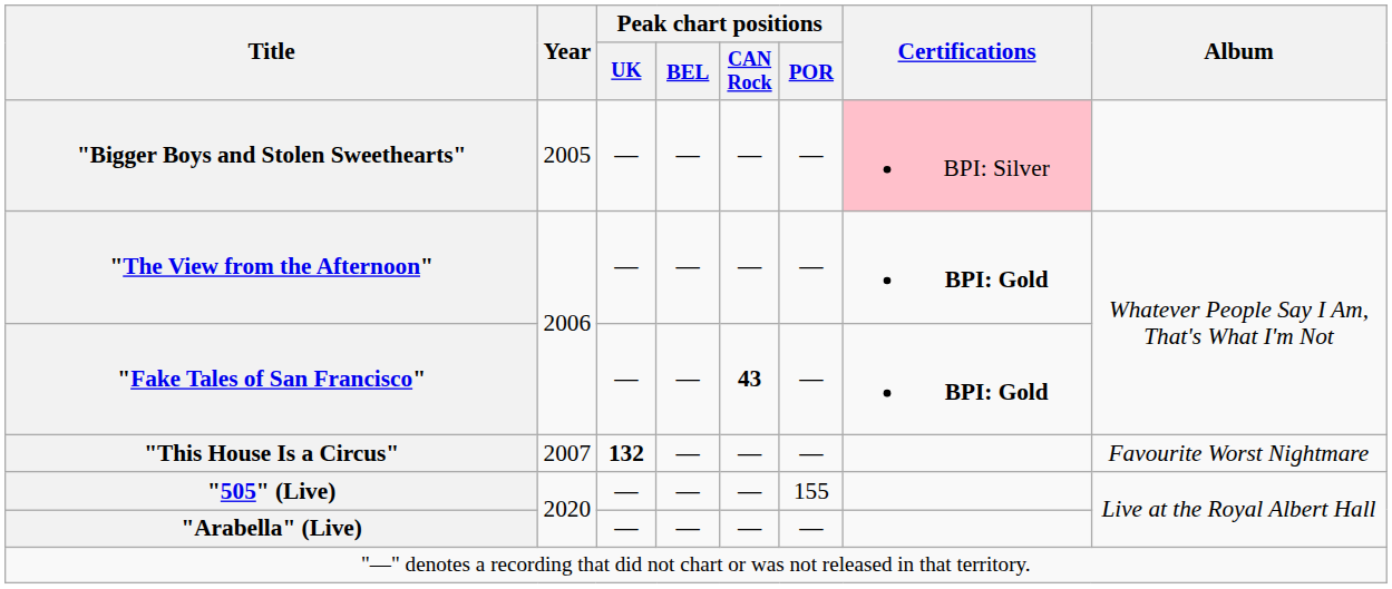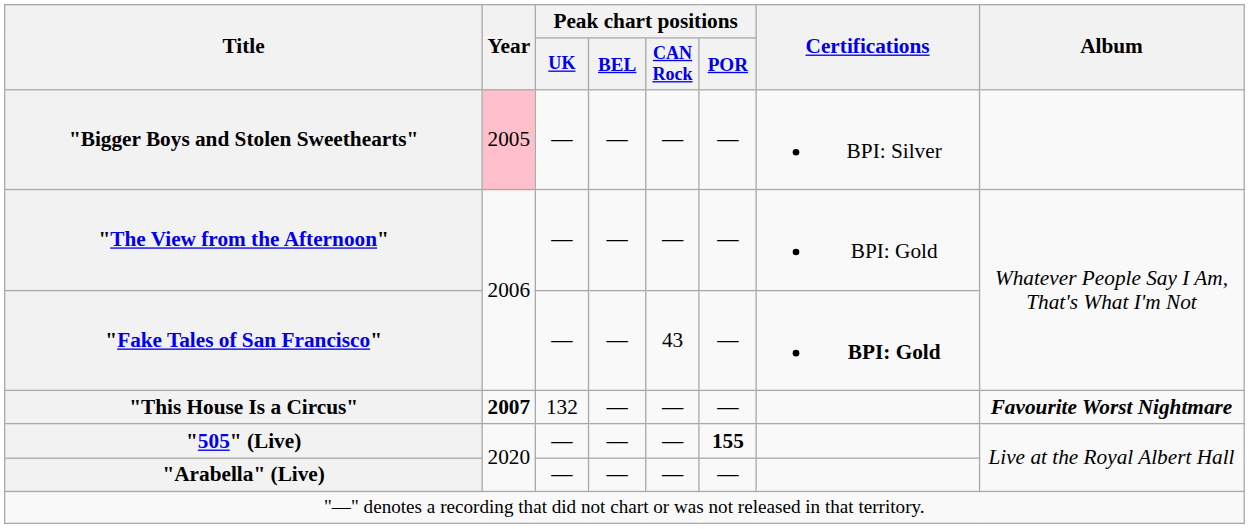"Bigger Boys and Stolen Sweethearts" | Year: no background -> pink background
"Bigger Boys and Stolen Sweethearts" | Certifications: pink background -> no background
"The View from the Afternoon" | Certifications: bold -> normal
"Fake Tales of San Francisco" | Peak chart positions / CAN Rock: bold -> normal
"This House Is a Circus" | Year: normal -> bold
"This House Is a Circus" | Peak chart positions / UK: bold -> normal
"This House Is a Circus" | Album: normal -> bold
"505" (Live) | Peak chart positions / POR: normal -> bold
